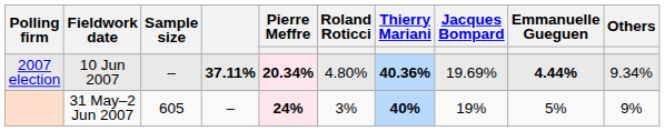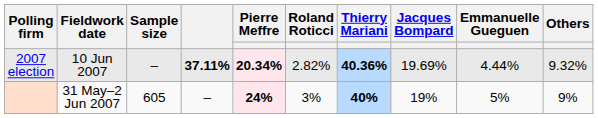2007 election | Roland Roticci: 4.80% -> 2.82%
2007 election | Emmanuelle Gueguen: bold -> normal
2007 election | Others: 9.34% -> 9.32%
